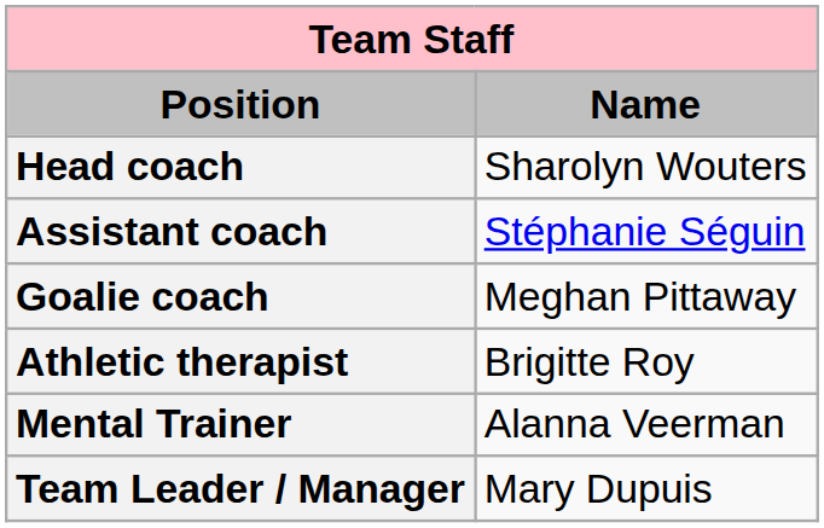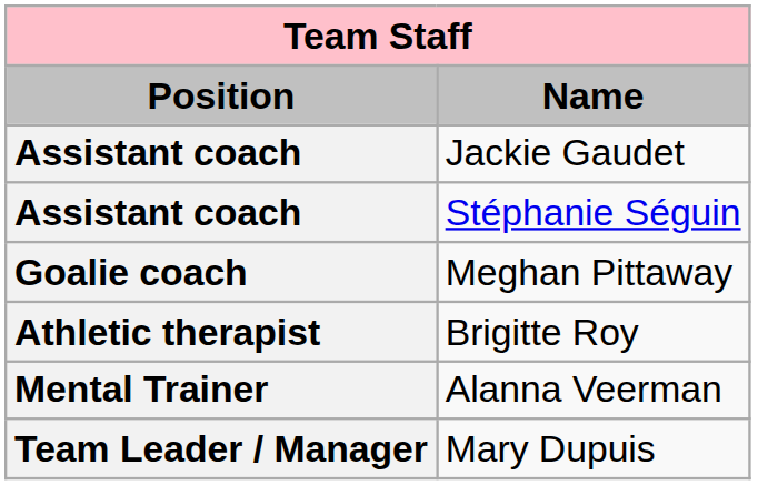- row: Head coach | Sharolyn Wouters
+ row: Assistant coach | Jackie Gaudet
